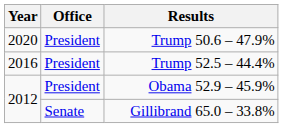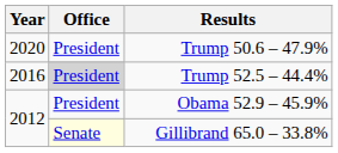Trump 52.5 – 44.4% | Office: no background -> lightgrey background
Gillibrand 65.0 – 33.8% | Office: no background -> lightyellow background
